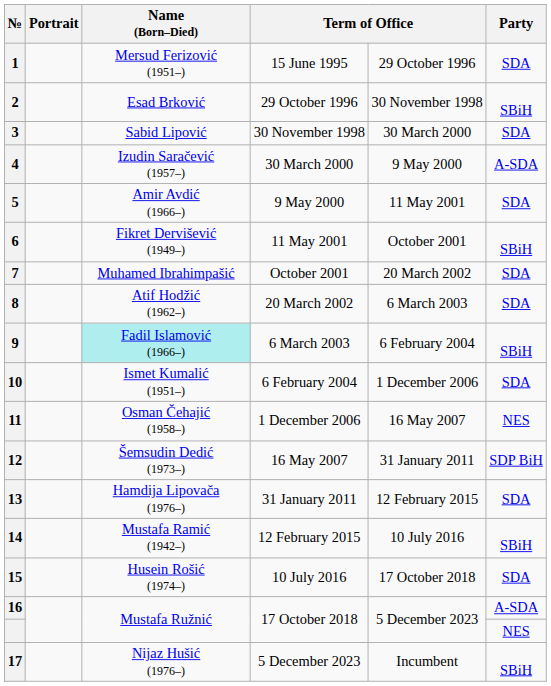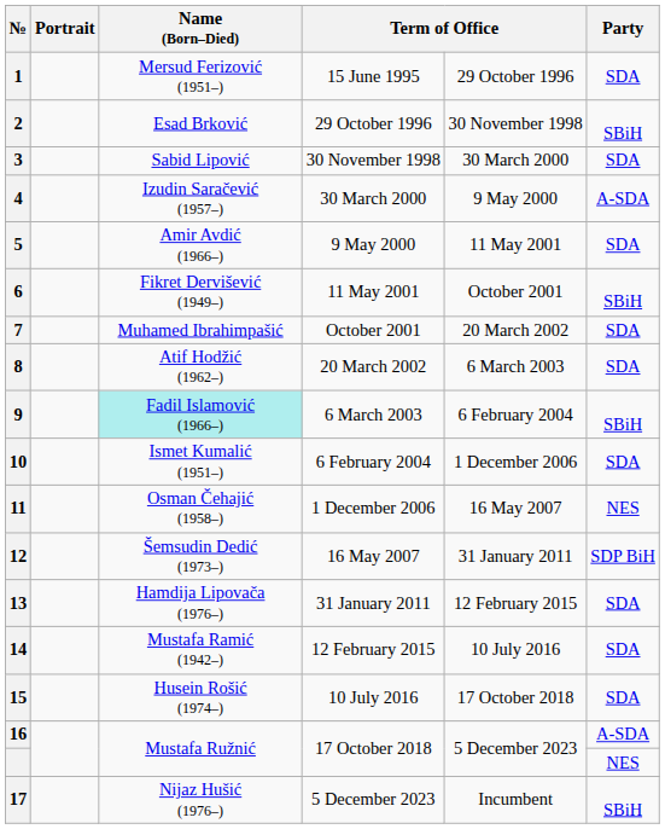14 | Party: SBiH -> SDA
